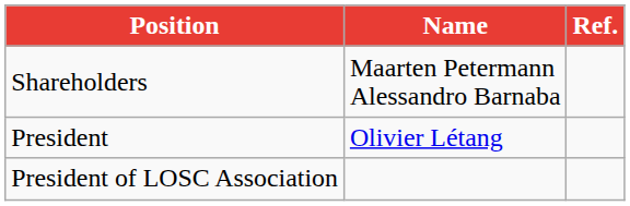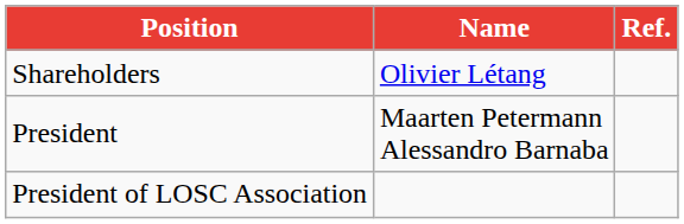Shareholders | Name: Maarten Petermann Alessandro Barnaba -> Olivier Létang
President | Name: Olivier Létang -> Maarten Petermann Alessandro Barnaba
